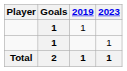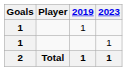columns swapped: Player <-> Goals
